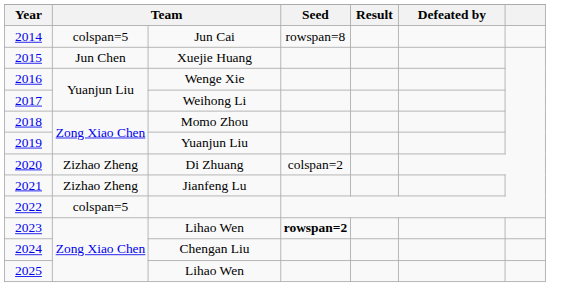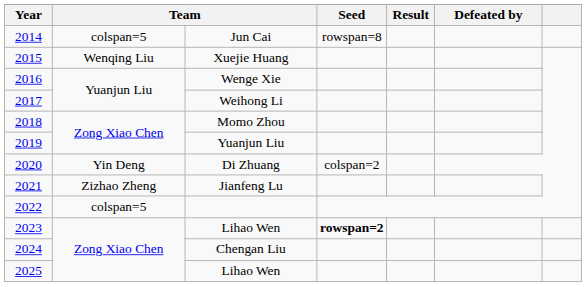Xuejie Huang | column 2: Jun Chen -> Wenqing Liu
Di Zhuang | column 2: Zizhao Zheng -> Yin Deng
